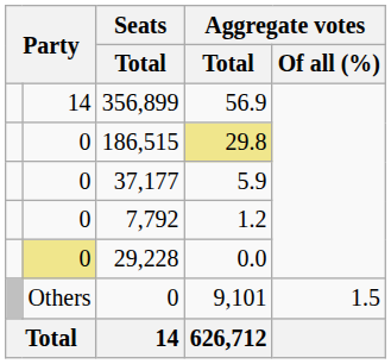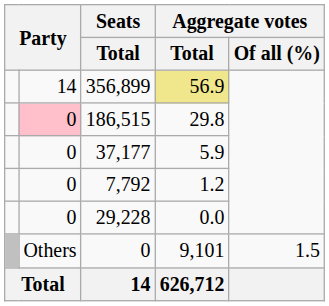356,899 | Aggregate votes / Total: no background -> khaki background
186,515 | column 2: no background -> pink background
186,515 | Aggregate votes / Total: khaki background -> no background
29,228 | column 2: khaki background -> no background
